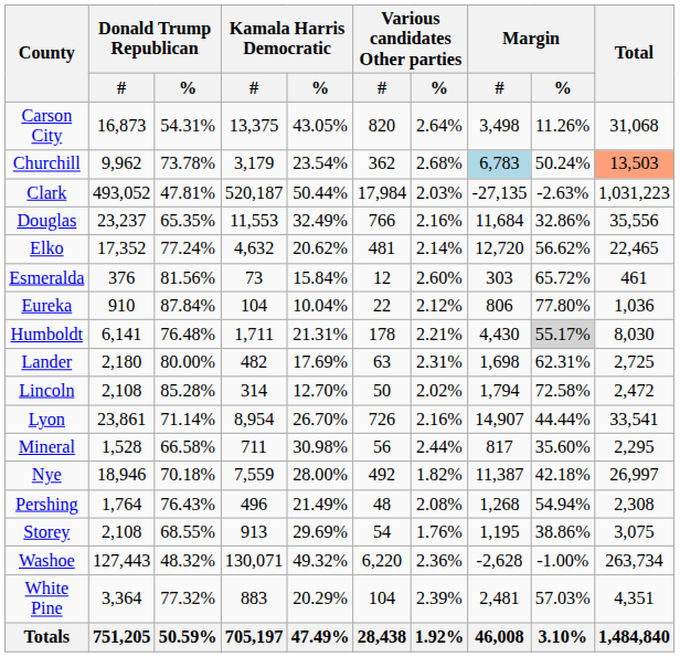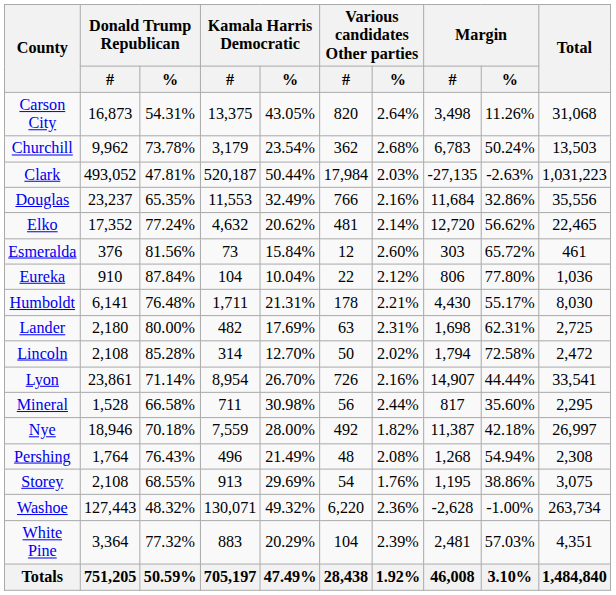Churchill | Margin / #: lightblue background -> no background
Churchill | Total: lightsalmon background -> no background
Humboldt | Margin / %: lightgrey background -> no background
